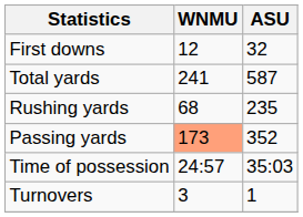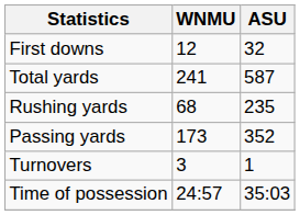Passing yards | WNMU: lightsalmon background -> no background
rows swapped: Turnovers <-> Time of possession
